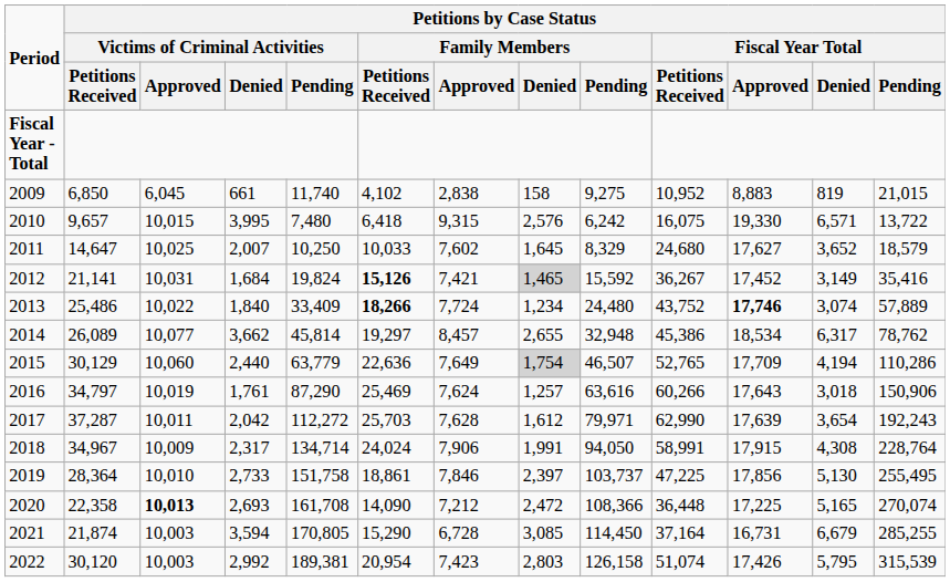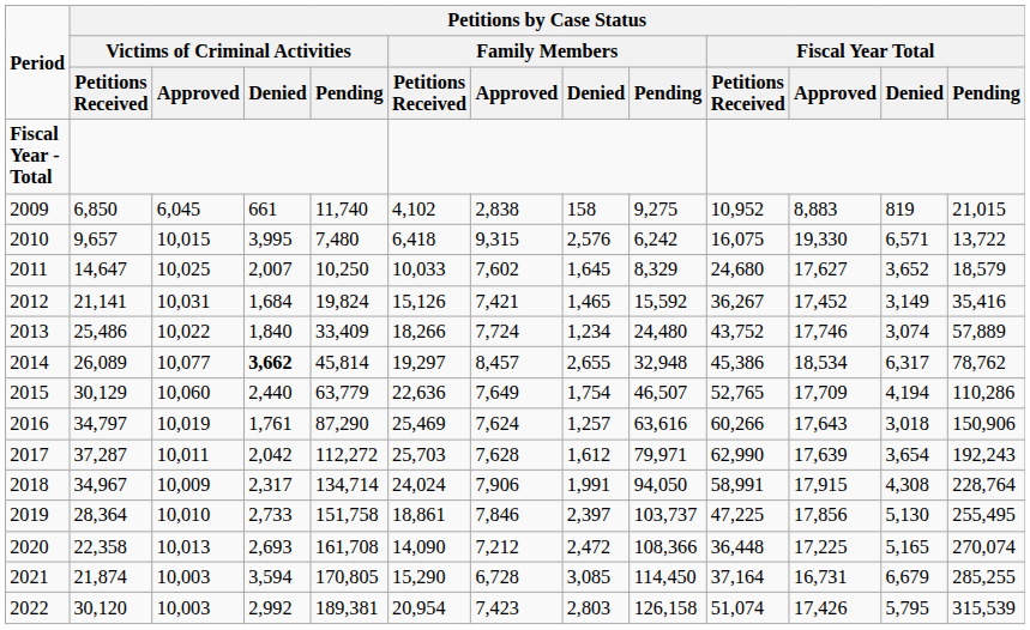2012 | column 6: bold -> normal
2012 | Petitions by Case Status / Family Members / Denied: lightgrey background -> no background
2013 | column 6: bold -> normal
2013 | Petitions by Case Status / Fiscal Year Total / Approved: bold -> normal
2014 | column 4: normal -> bold
2015 | Petitions by Case Status / Family Members / Denied: lightgrey background -> no background
2020 | column 3: bold -> normal
